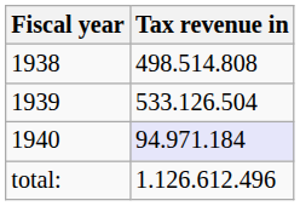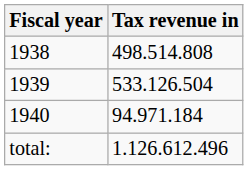1940 | Tax revenue in: lavender background -> no background
